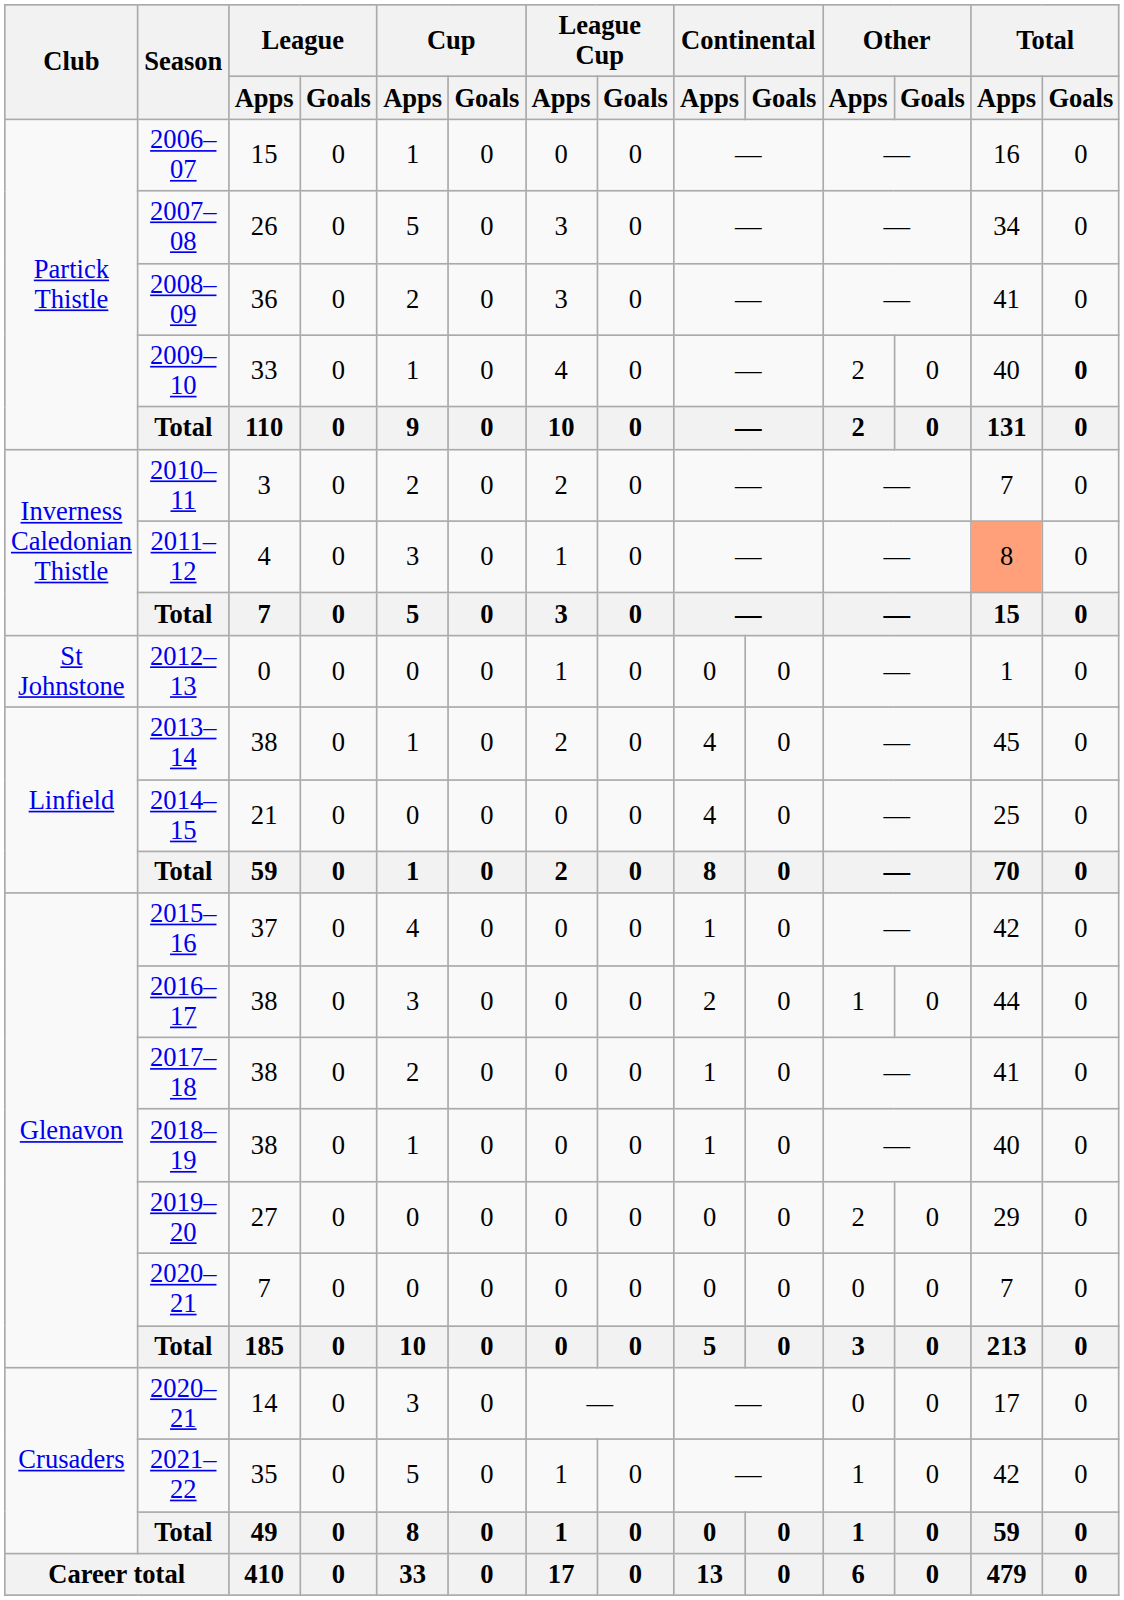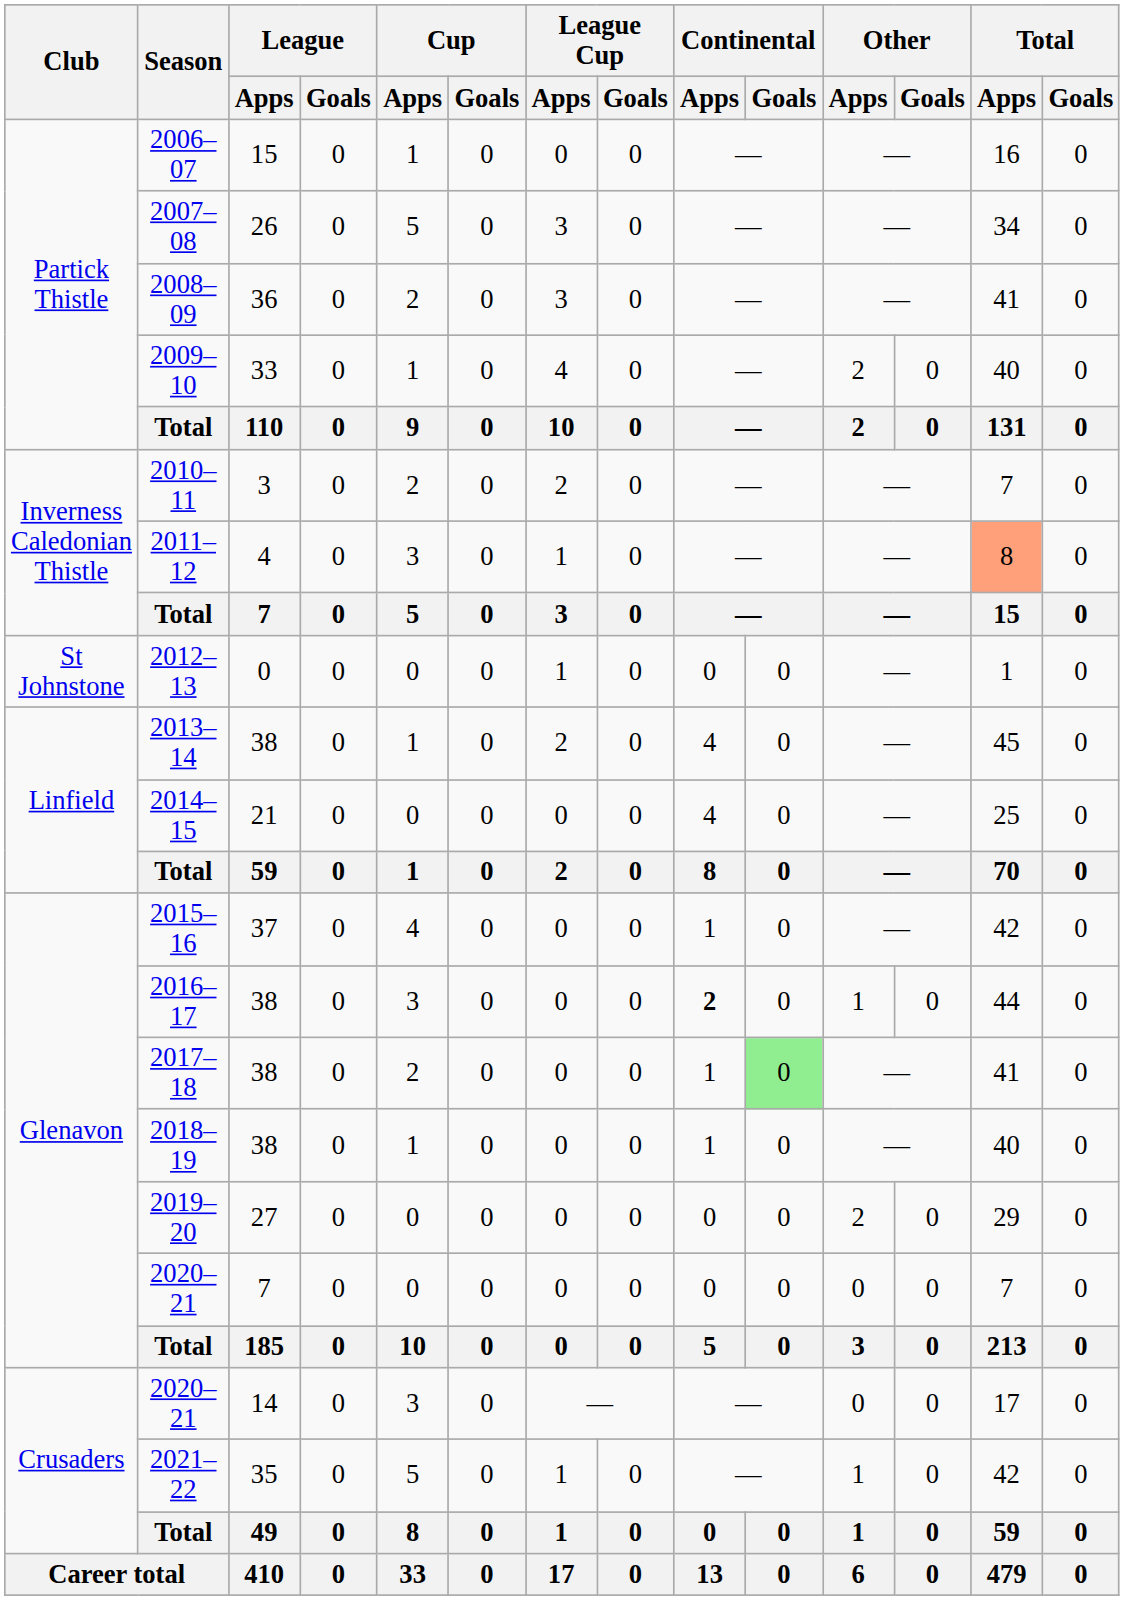2009–10 | Total / Goals: bold -> normal
2016–17 | Continental / Apps: normal -> bold
2017–18 | Continental / Goals: no background -> lightgreen background
